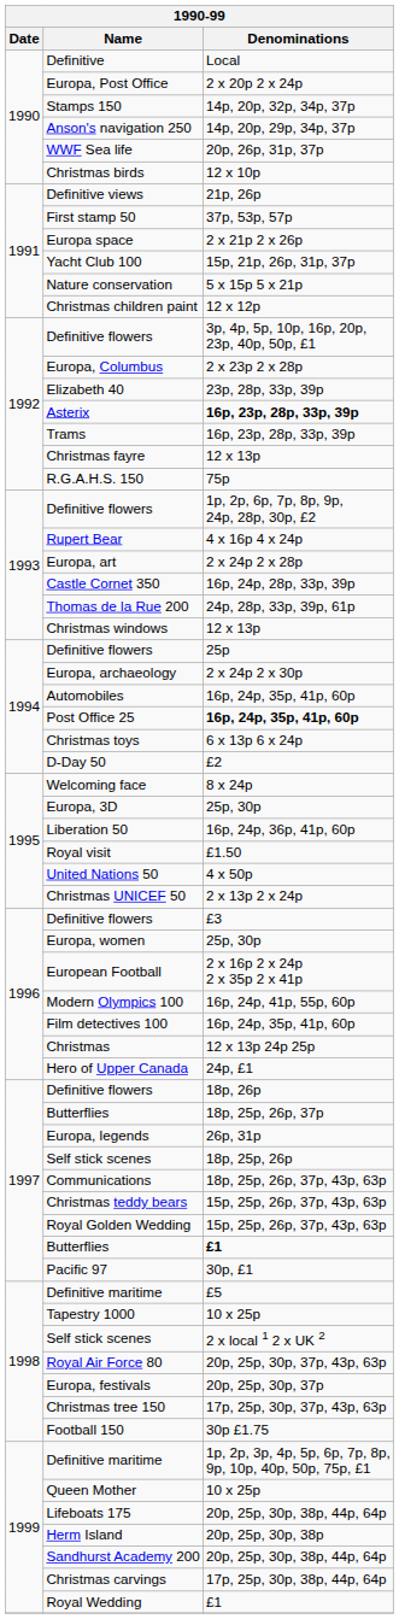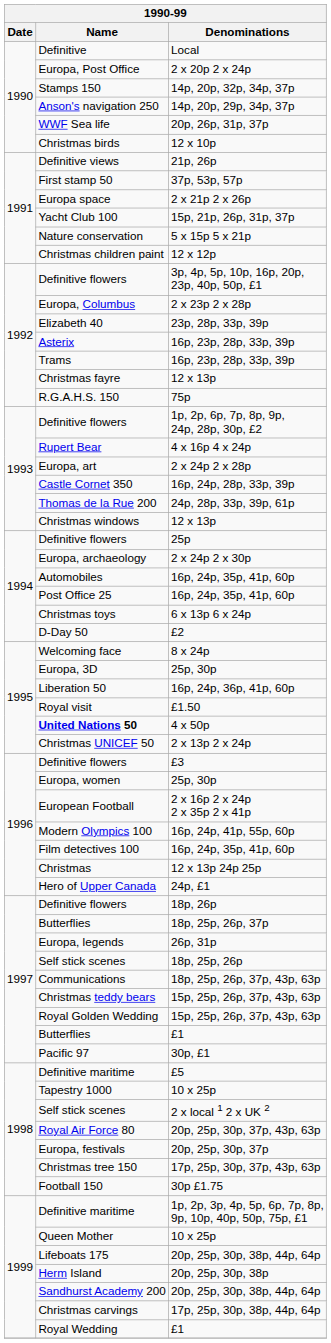Asterix | Denominations: bold -> normal
Post Office 25 | Denominations: bold -> normal
United Nations 50 | Name: normal -> bold
Butterflies / £1 | Denominations: bold -> normal
